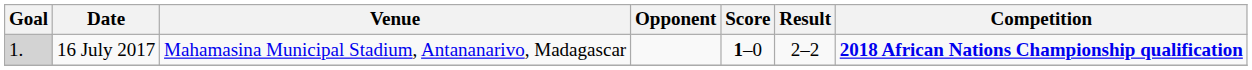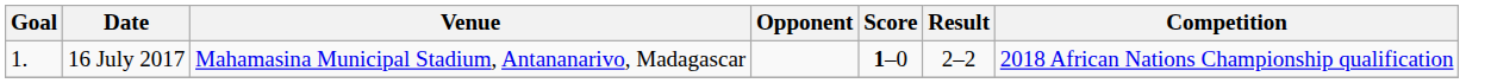16 July 2017 | Goal: lightgrey background -> no background
16 July 2017 | Competition: bold -> normal
